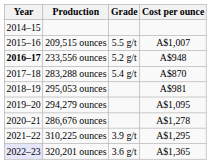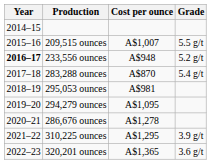columns swapped: Grade <-> Cost per ounce
320,201 ounces | Year: lavender background -> no background
